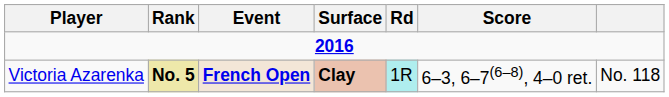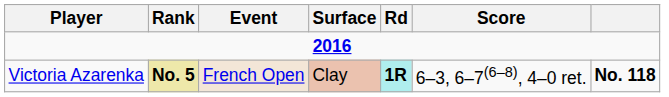Victoria Azarenka | Event: bold -> normal
Victoria Azarenka | Surface: bold -> normal
Victoria Azarenka | Rd: normal -> bold
Victoria Azarenka | column 7: normal -> bold
